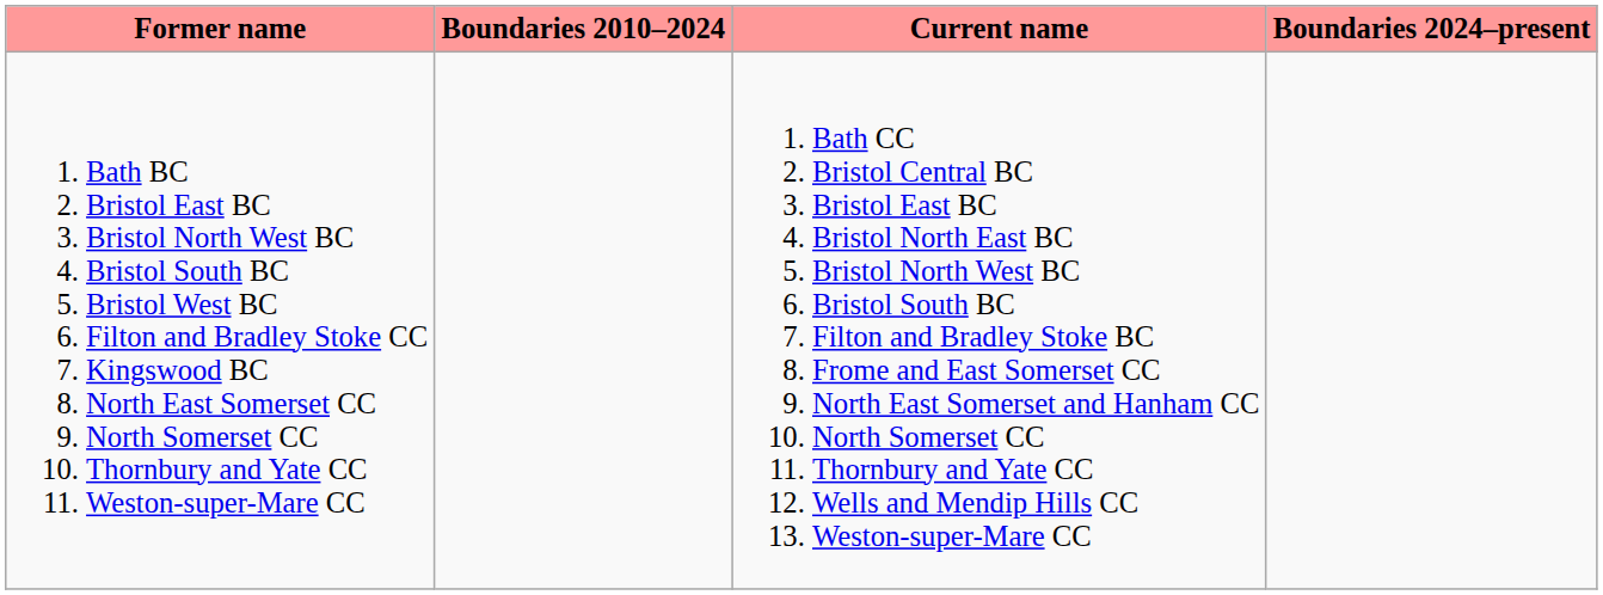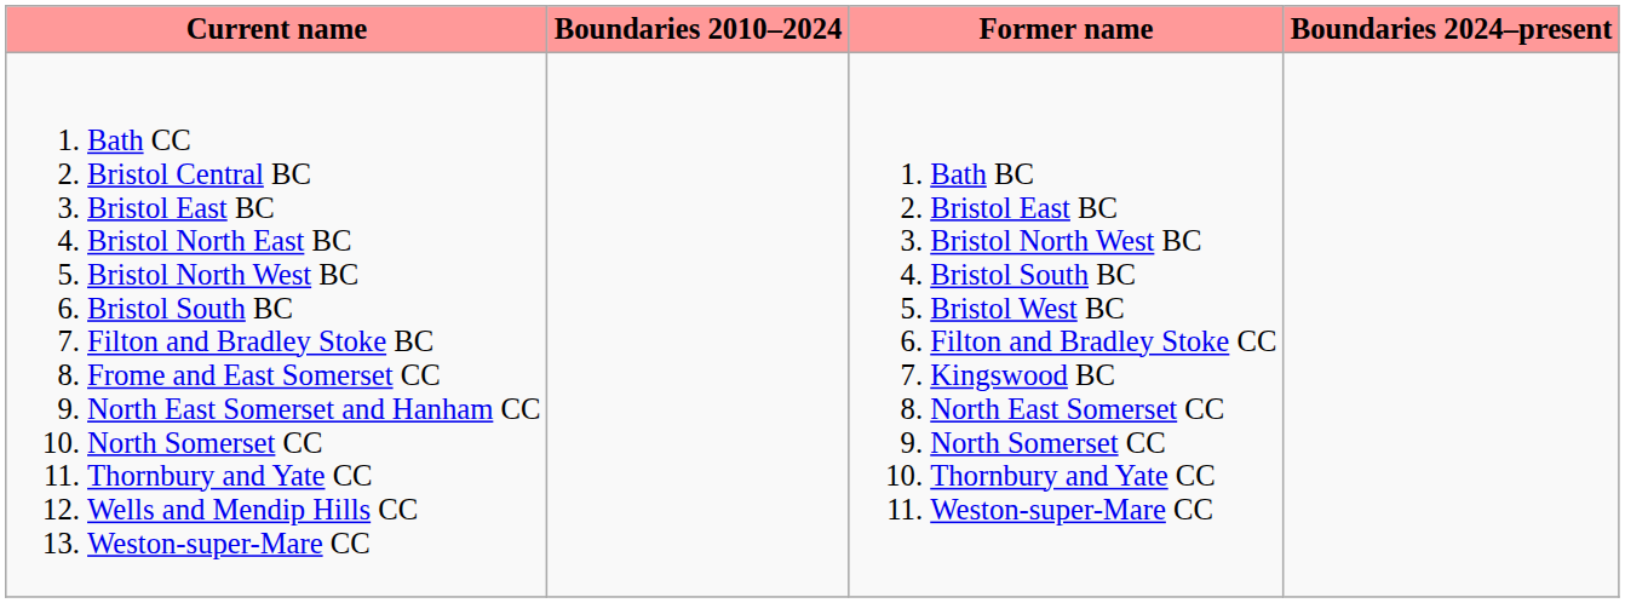columns swapped: Former name <-> Current name
